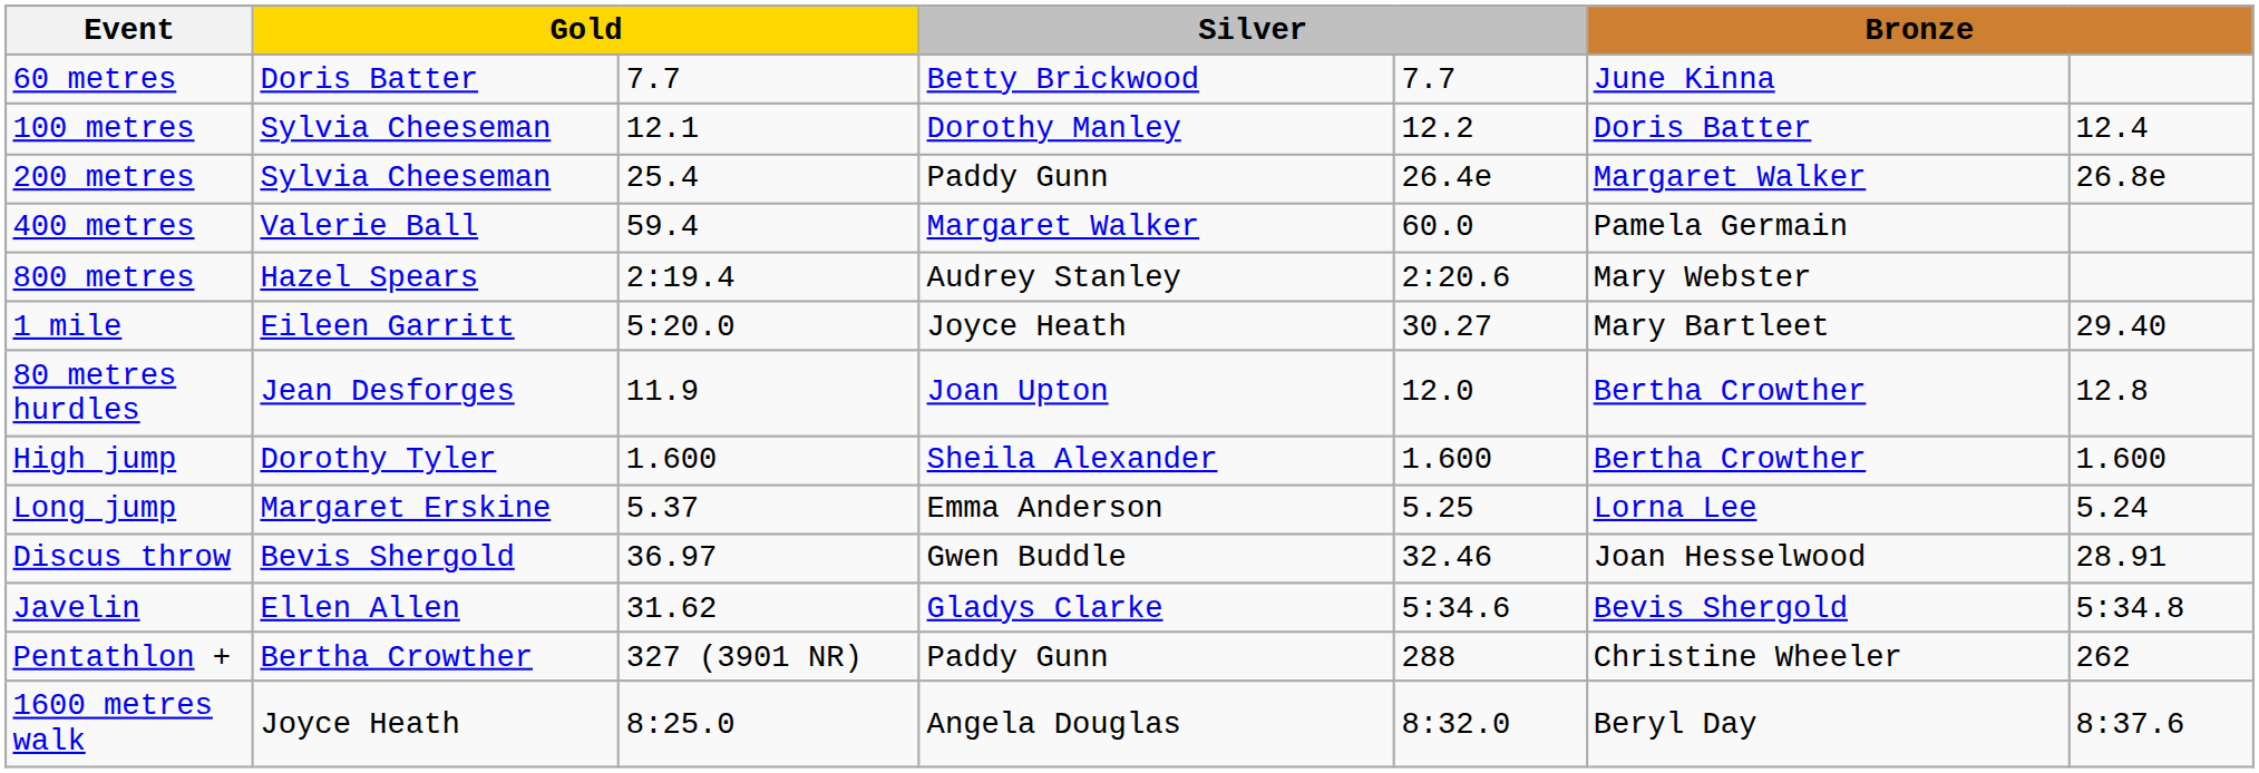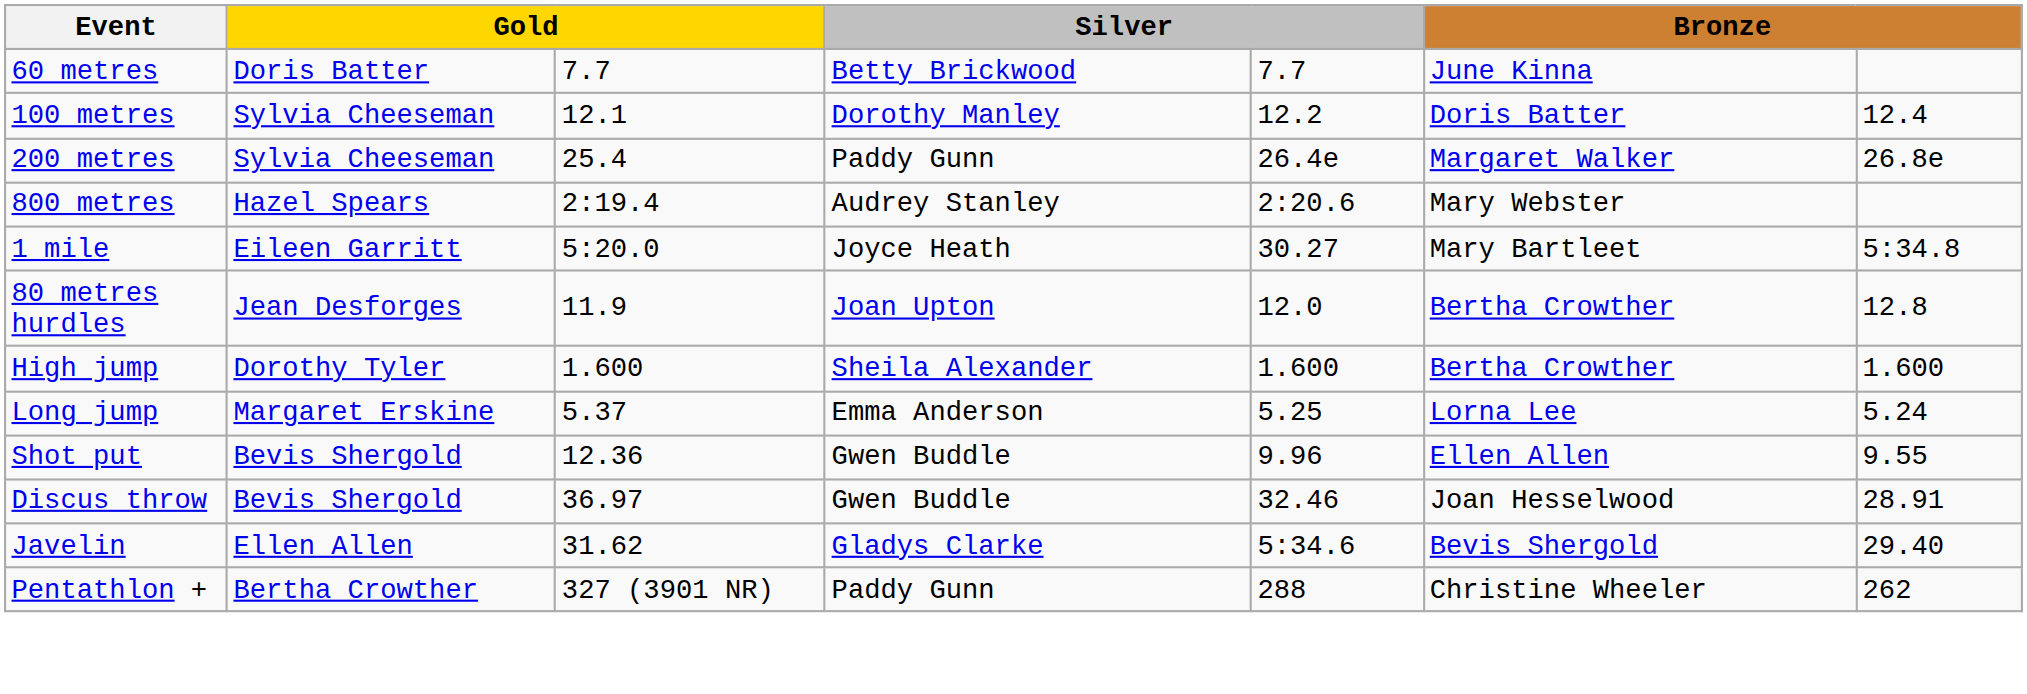- row: 400 metres | Valerie Ball | 59.4 | Margaret Walker | 60.0 | Pamela Germain
1 mile | column 7: 29.40 -> 5:34.8
+ row: Shot put | Bevis Shergold | 12.36 | Gwen Buddle | 9.96 | Ellen Allen | 9.55
Javelin | column 7: 5:34.8 -> 29.40
- row: 1600 metres walk | Joyce Heath | 8:25.0 | Angela Douglas | 8:32.0 | Beryl Day | 8:37.6
